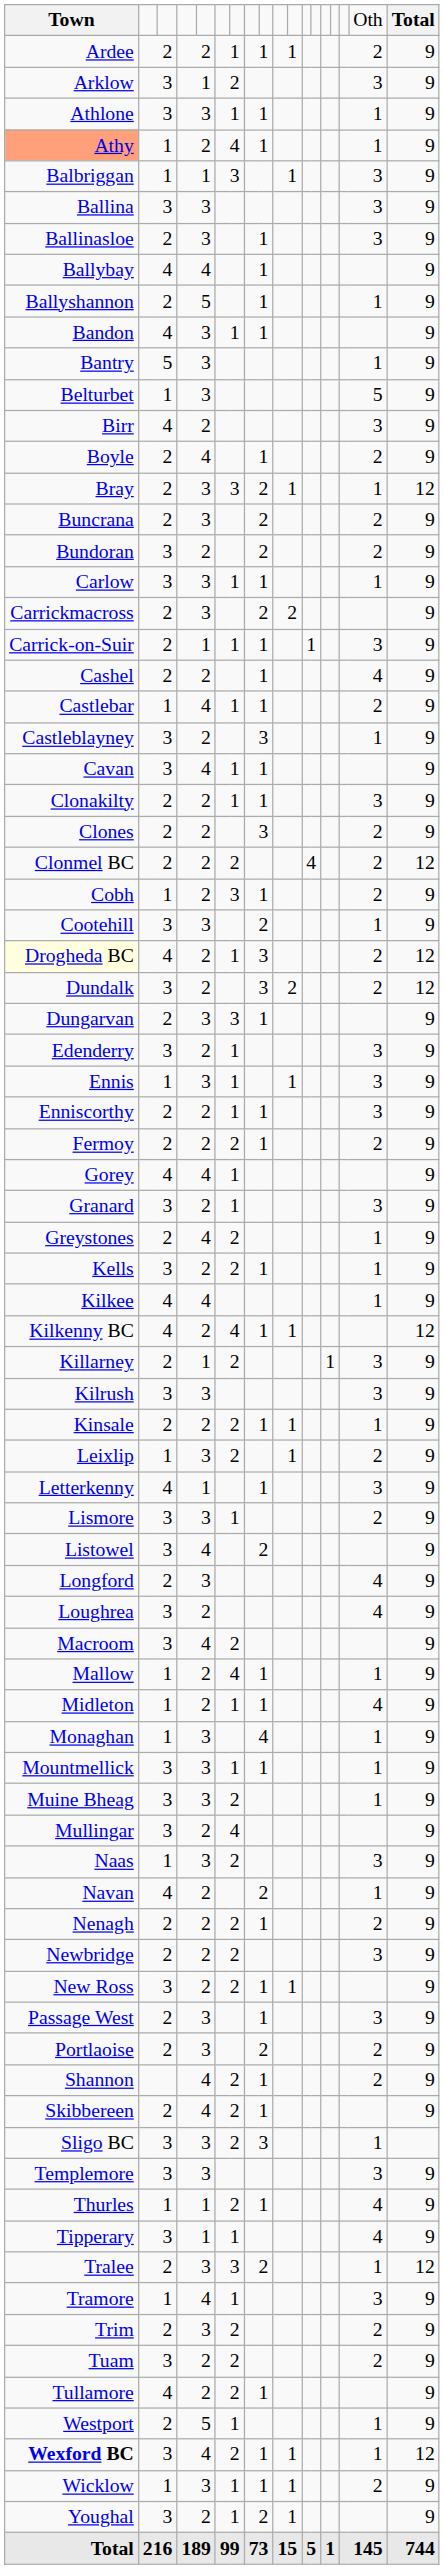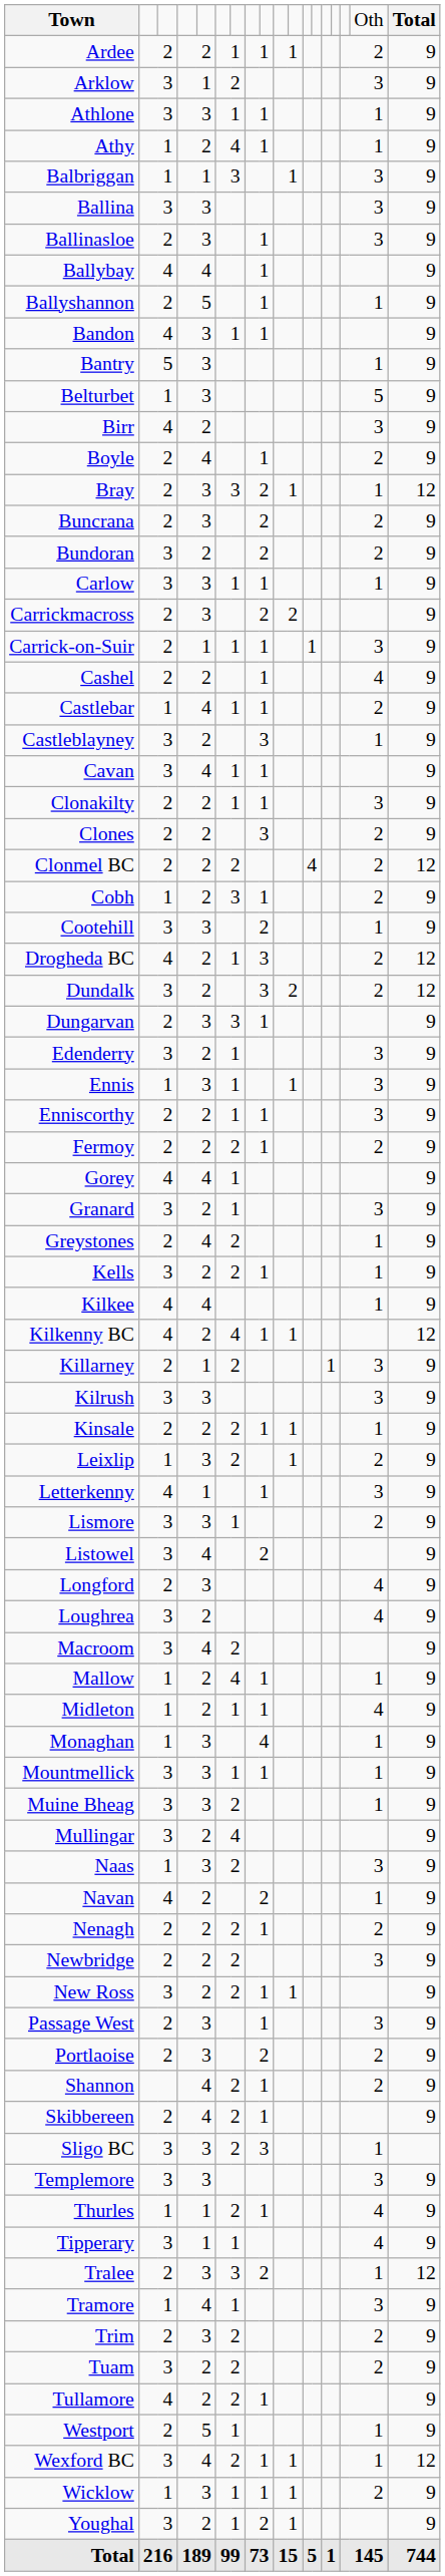Athy | column 1: lightsalmon background -> no background
Drogheda BC | column 1: lightyellow background -> no background
Wexford BC | column 1: bold -> normal
